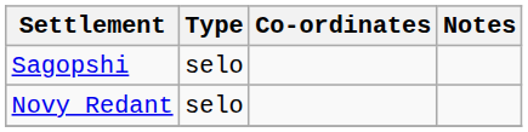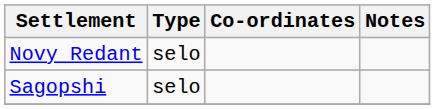rows swapped: Novy Redant <-> Sagopshi
